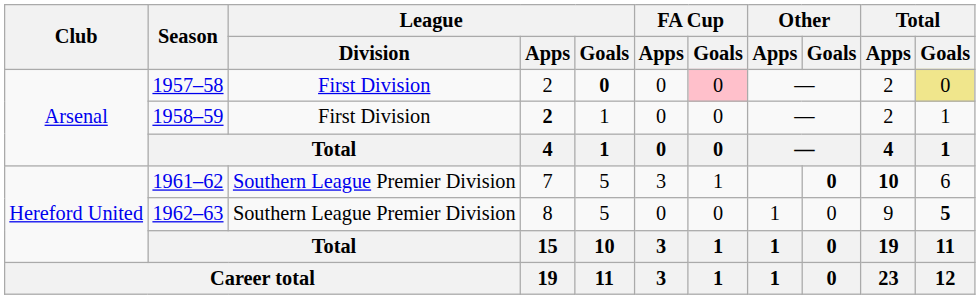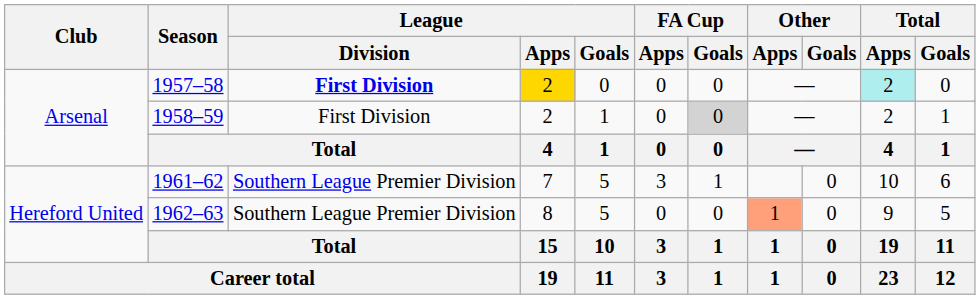1957–58 | League / Division: normal -> bold
1957–58 | League / Apps: no background -> gold background
1957–58 | League / Goals: bold -> normal
1957–58 | FA Cup / Goals: pink background -> no background
1957–58 | Total / Apps: no background -> paleturquoise background
1957–58 | Total / Goals: khaki background -> no background
1958–59 | League / Apps: bold -> normal
1958–59 | FA Cup / Goals: no background -> lightgrey background
1961–62 | Other / Goals: bold -> normal
1961–62 | Total / Apps: bold -> normal
1962–63 | Other / Apps: no background -> lightsalmon background
1962–63 | Total / Goals: bold -> normal
